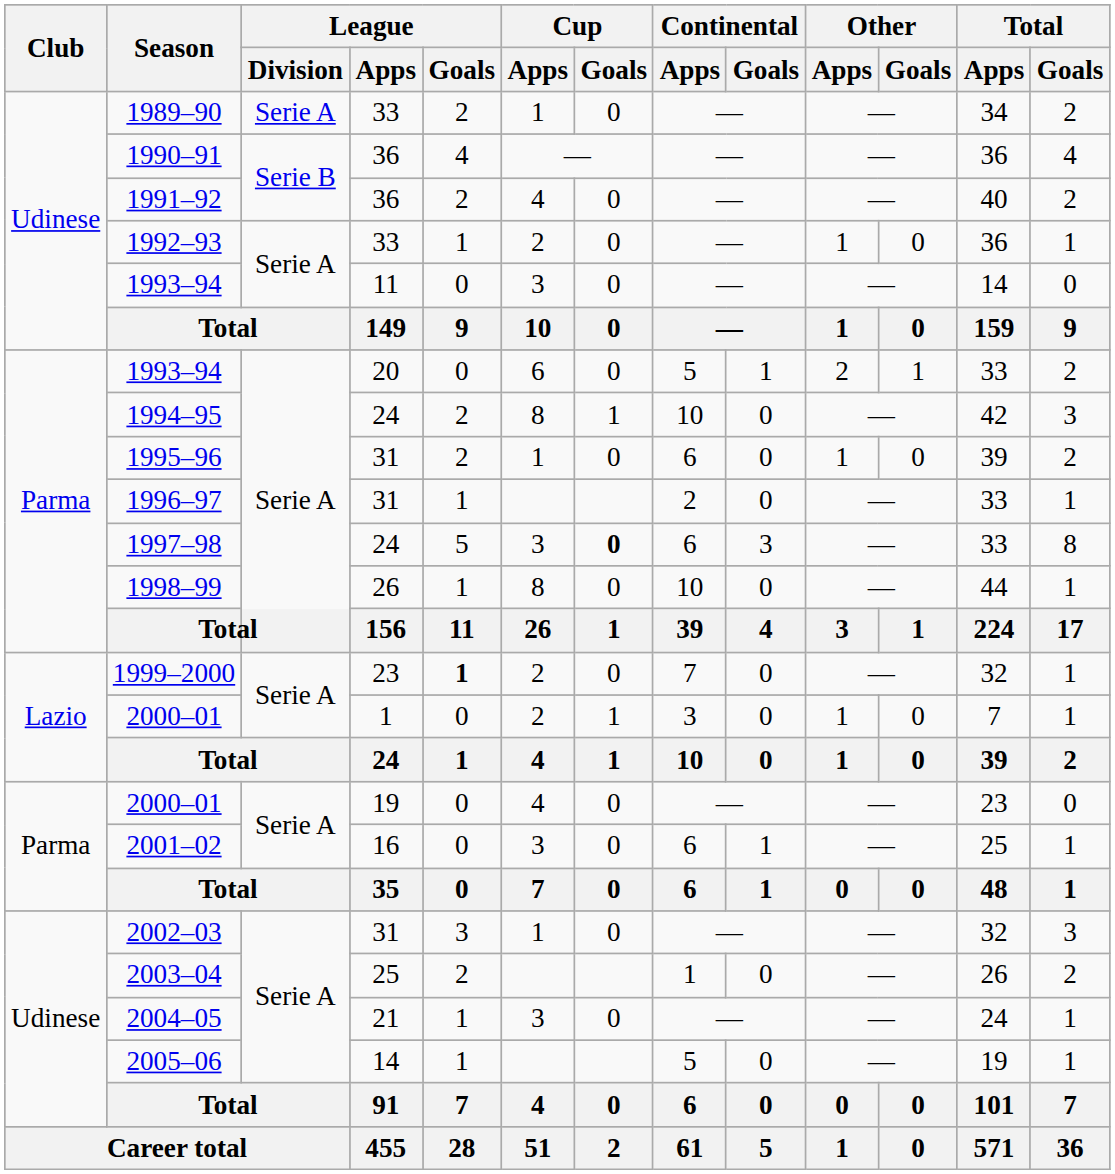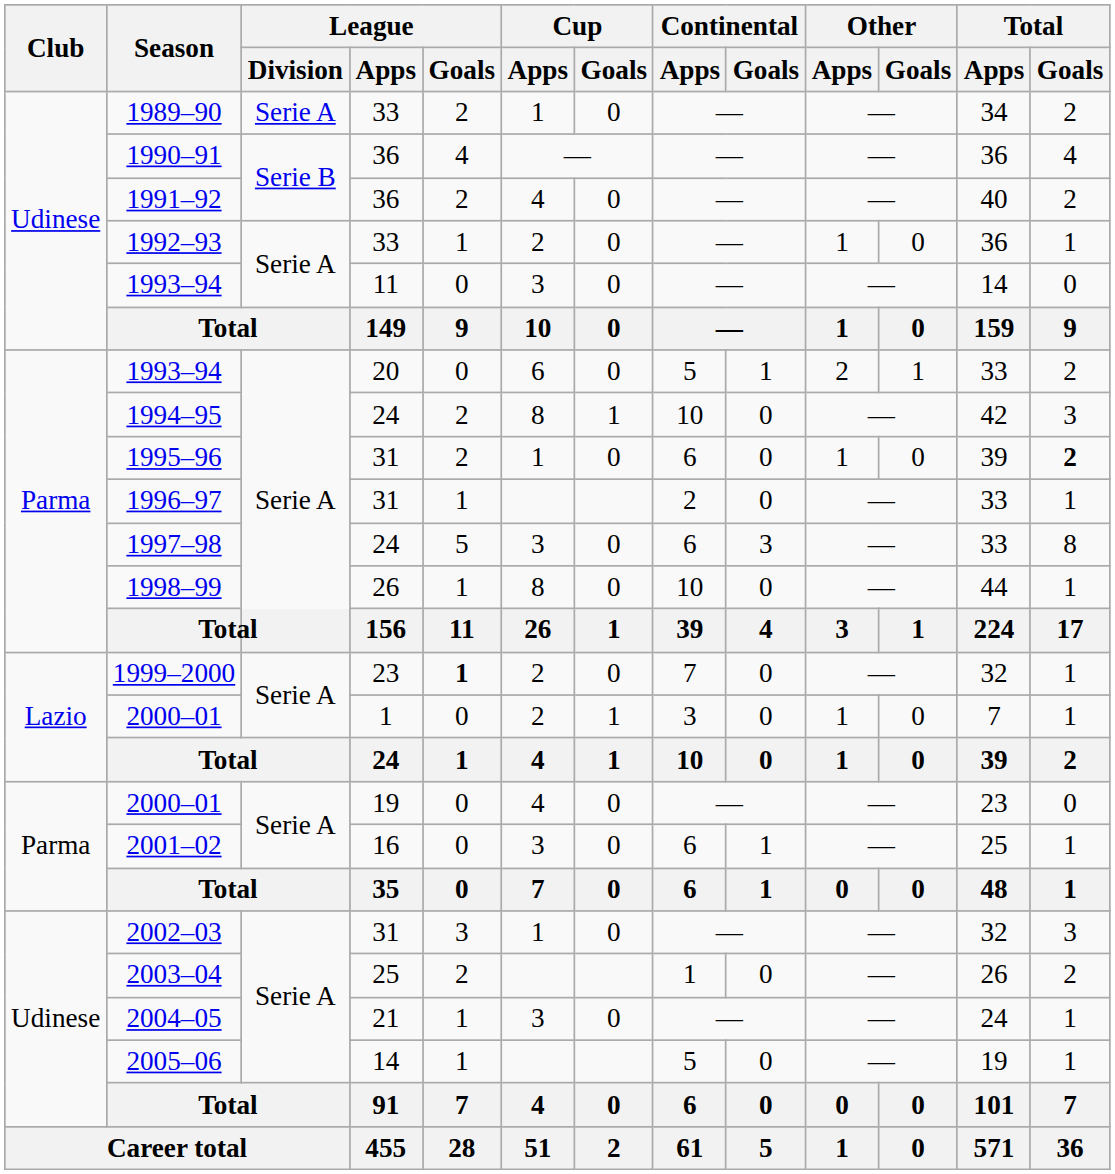1995–96 | Total / Goals: normal -> bold
1997–98 | Cup / Goals: bold -> normal
